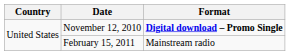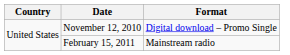November 12, 2010 | Format: bold -> normal
